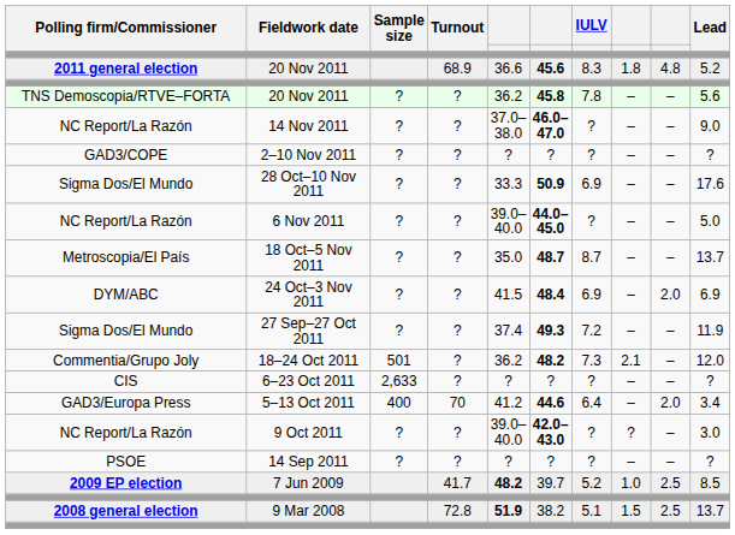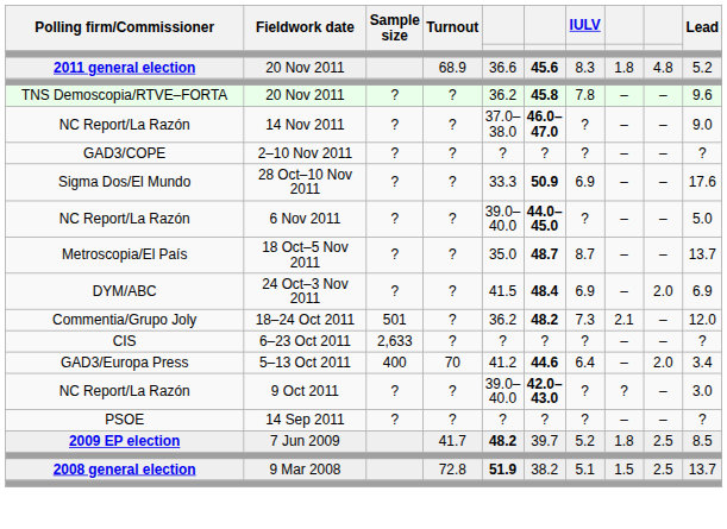TNS Demoscopia/RTVE–FORTA / 20 Nov 2011 | Lead: 5.6 -> 9.6
- row: Sigma Dos/El Mundo | 27 Sep–27 Oct 2011 | ? | ? | 37.4 | 49.3 | 7.2 | – | – | 11.9
7 Jun 2009 | column 8: 1.0 -> 1.8
